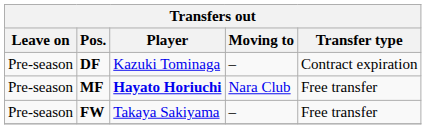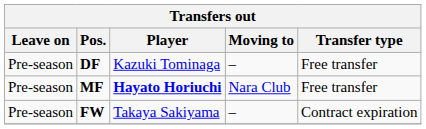DF | Transfer type: Contract expiration -> Free transfer
FW | Transfer type: Free transfer -> Contract expiration
